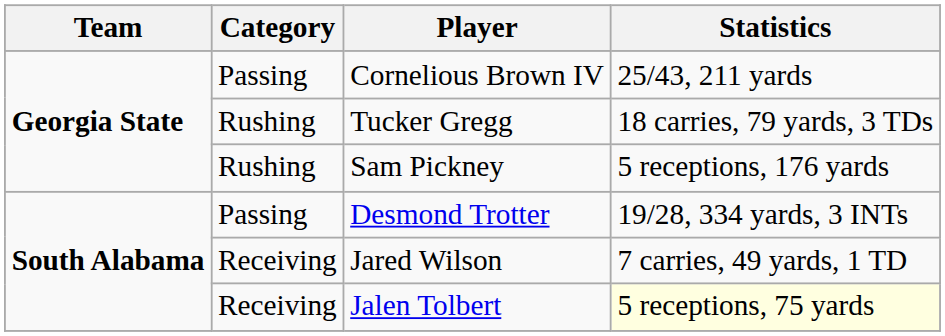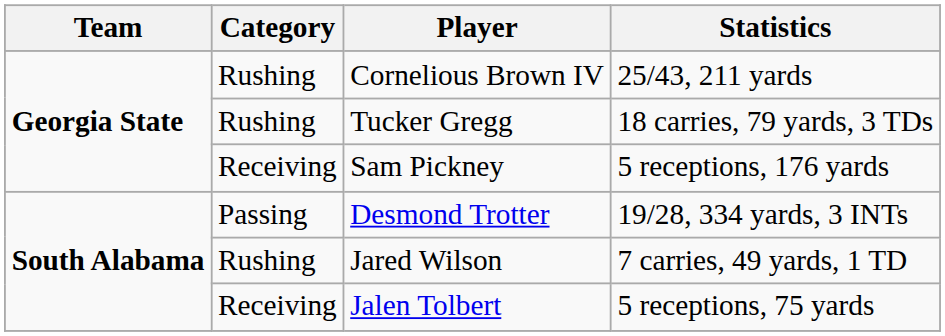Cornelious Brown IV | Category: Passing -> Rushing
Sam Pickney | Category: Rushing -> Receiving
Jared Wilson | Category: Receiving -> Rushing
Jalen Tolbert | Statistics: lightyellow background -> no background
